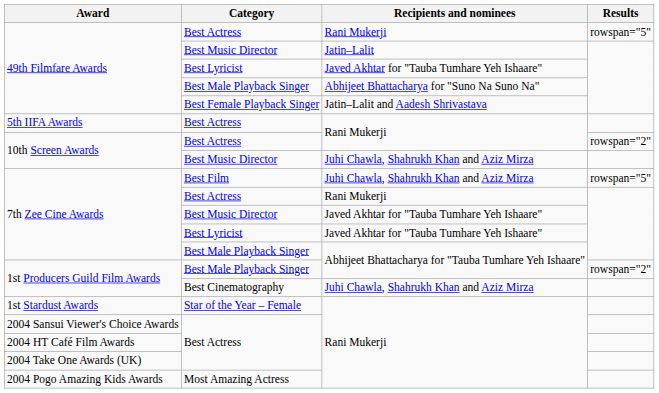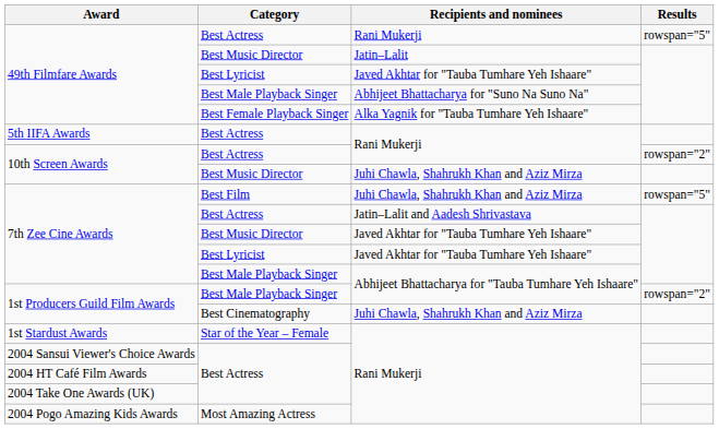49th Filmfare Awards / Best Female Playback Singer | Recipients and nominees: Jatin–Lalit and Aadesh Shrivastava -> Alka Yagnik for "Tauba Tumhare Yeh Ishaare"
7th Zee Cine Awards / Best Actress | Recipients and nominees: Rani Mukerji -> Jatin–Lalit and Aadesh Shrivastava
